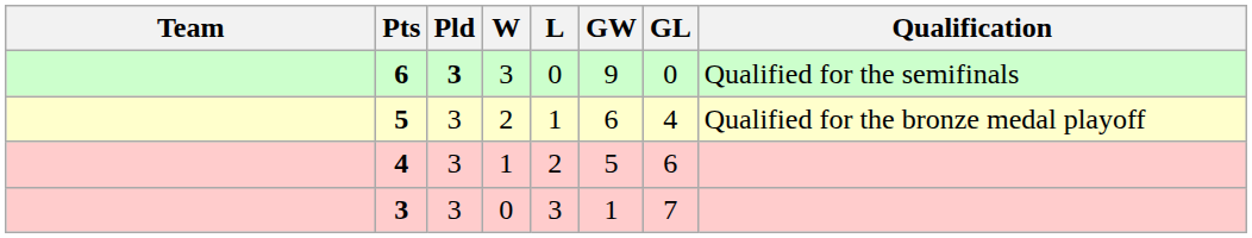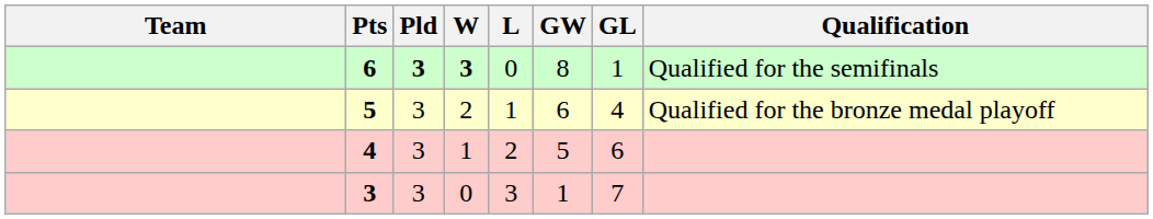row 2 | W: normal -> bold
row 2 | GW: 9 -> 8
row 2 | GL: 0 -> 1
